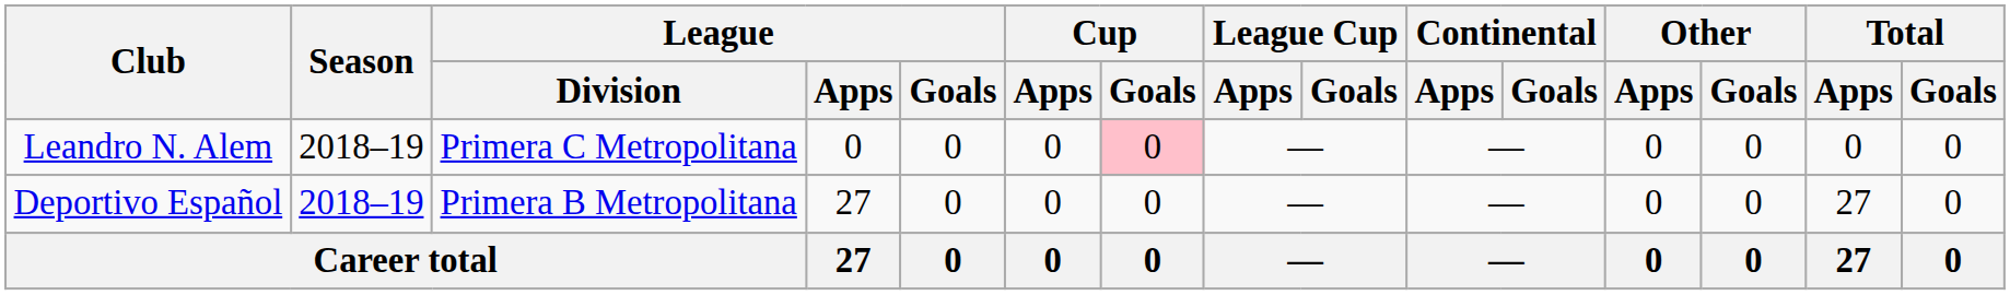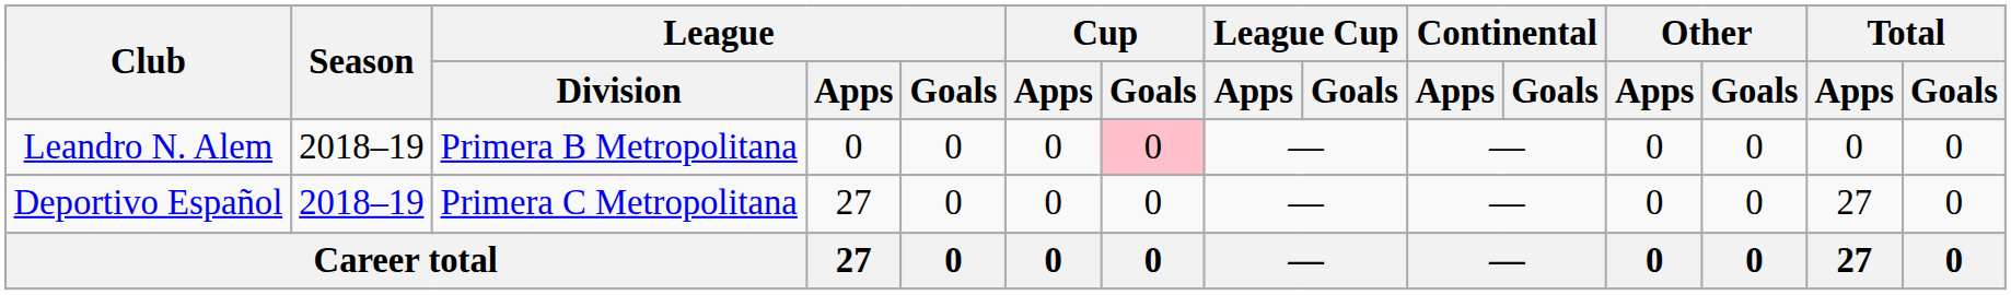Leandro N. Alem | League / Division: Primera C Metropolitana -> Primera B Metropolitana
Deportivo Español | League / Division: Primera B Metropolitana -> Primera C Metropolitana
